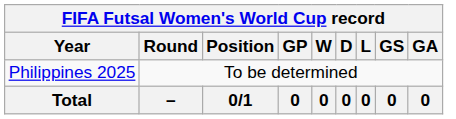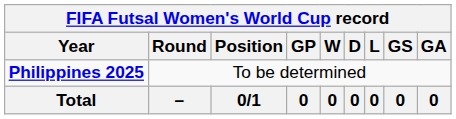Philippines 2025 | Year: normal -> bold
